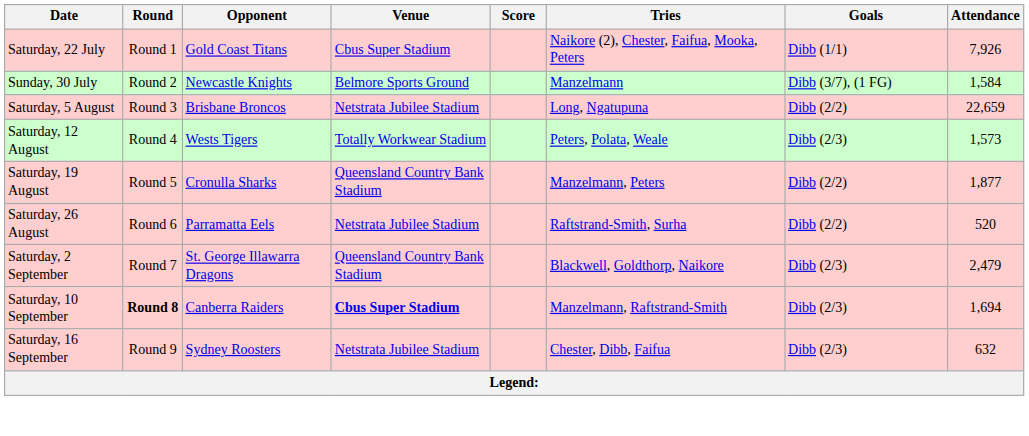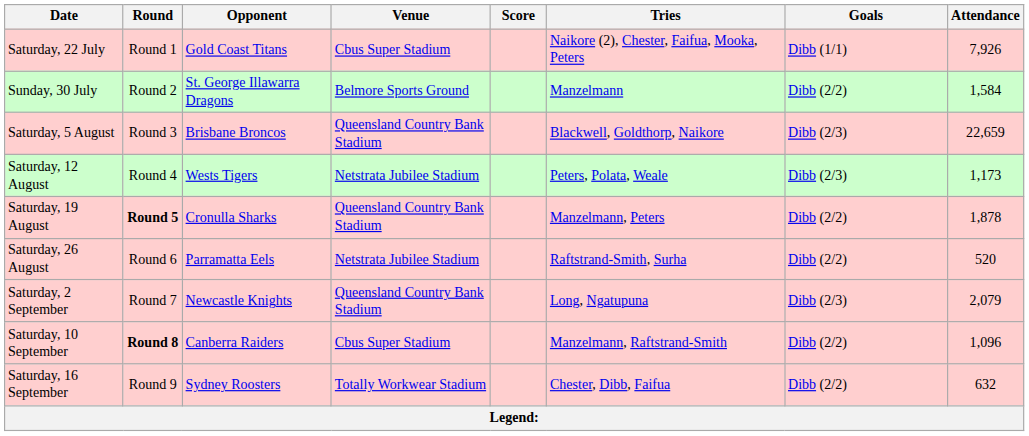Sunday, 30 July | Opponent: Newcastle Knights -> St. George Illawarra Dragons
Sunday, 30 July | Goals: Dibb (3/7), (1 FG) -> Dibb (2/2)
Saturday, 5 August | Venue: Netstrata Jubilee Stadium -> Queensland Country Bank Stadium
Saturday, 5 August | Tries: Long, Ngatupuna -> Blackwell, Goldthorp, Naikore
Saturday, 5 August | Goals: Dibb (2/2) -> Dibb (2/3)
Saturday, 12 August | Venue: Totally Workwear Stadium -> Netstrata Jubilee Stadium
Saturday, 12 August | Attendance: 1,573 -> 1,173
Saturday, 19 August | Round: normal -> bold
Saturday, 19 August | Attendance: 1,877 -> 1,878
Saturday, 2 September | Opponent: St. George Illawarra Dragons -> Newcastle Knights
Saturday, 2 September | Tries: Blackwell, Goldthorp, Naikore -> Long, Ngatupuna
Saturday, 2 September | Attendance: 2,479 -> 2,079
Saturday, 10 September | Venue: bold -> normal
Saturday, 10 September | Goals: Dibb (2/3) -> Dibb (2/2)
Saturday, 10 September | Attendance: 1,694 -> 1,096
Saturday, 16 September | Venue: Netstrata Jubilee Stadium -> Totally Workwear Stadium
Saturday, 16 September | Goals: Dibb (2/3) -> Dibb (2/2)
